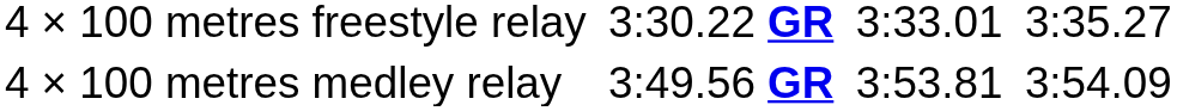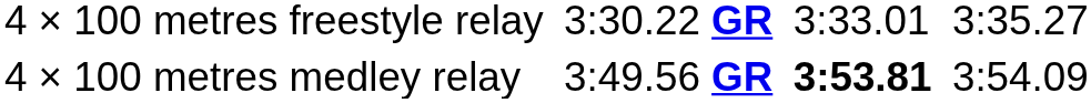4 × 100 metres medley relay | column 3: normal -> bold
